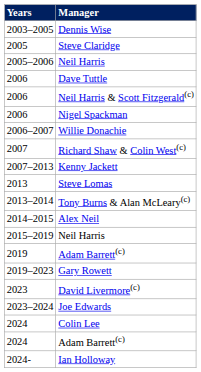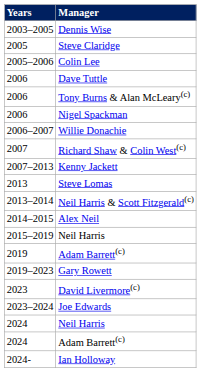row 4 | Manager: Neil Harris -> Colin Lee
row 6 | Manager: Neil Harris & Scott Fitzgerald(c) -> Tony Burns & Alan McLeary(c)
row 12 | Manager: Tony Burns & Alan McLeary(c) -> Neil Harris & Scott Fitzgerald(c)
row 19 | Manager: Colin Lee -> Neil Harris
